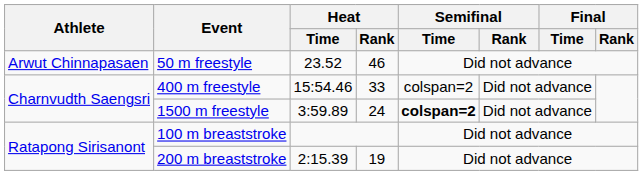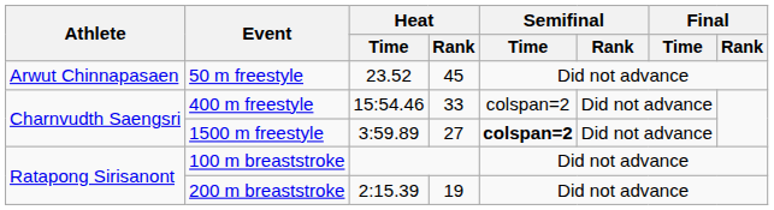50 m freestyle | Heat / Rank: 46 -> 45
1500 m freestyle | Heat / Rank: 24 -> 27
